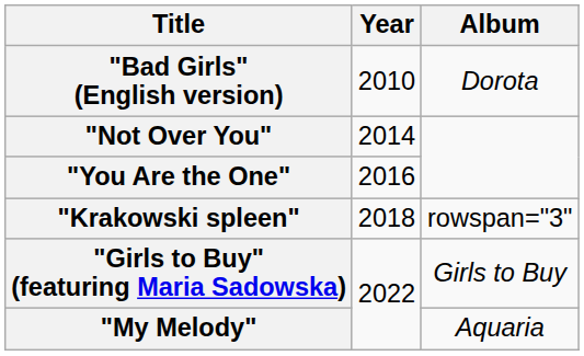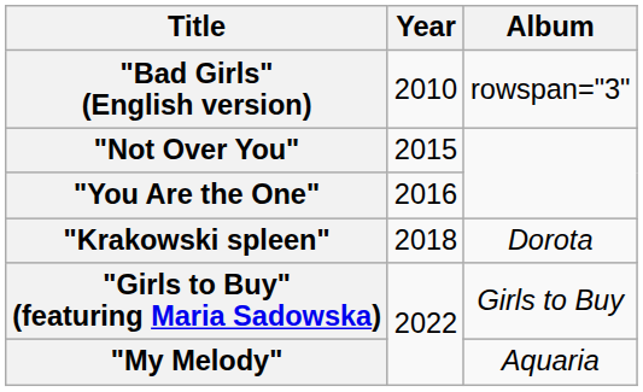"Bad Girls" (English version) | Album: Dorota -> rowspan="3"
"Not Over You" | Year: 2014 -> 2015
"Krakowski spleen" | Album: rowspan="3" -> Dorota
